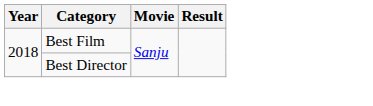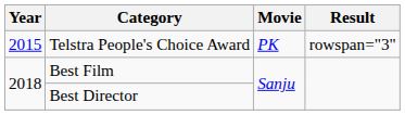+ row: 2015 | Telstra People's Choice Award | PK | rowspan="3"
